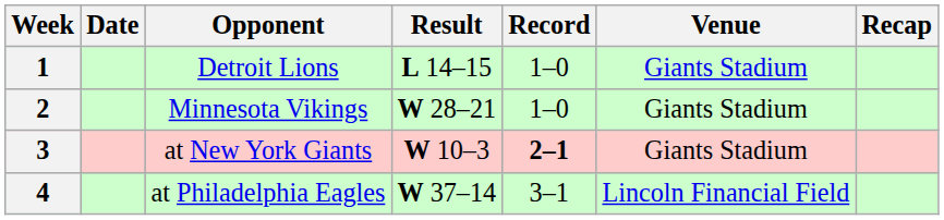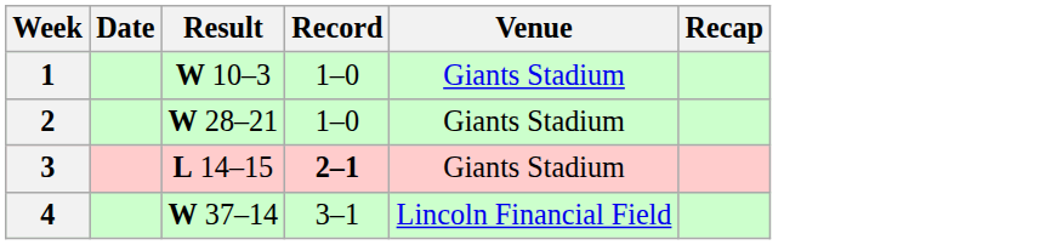- column: Opponent | Detroit Lions | Minnesota Vikings | at New York Giants | at Philadelphia Eagles
1 | Result: L 14–15 -> W 10–3
3 | Result: W 10–3 -> L 14–15
